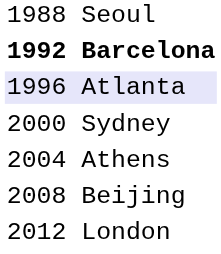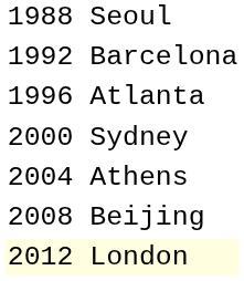1992 Barcelona | column 1: bold -> normal
1996 Atlanta | column 1: lavender background -> no background
2012 London | column 1: no background -> lightyellow background
